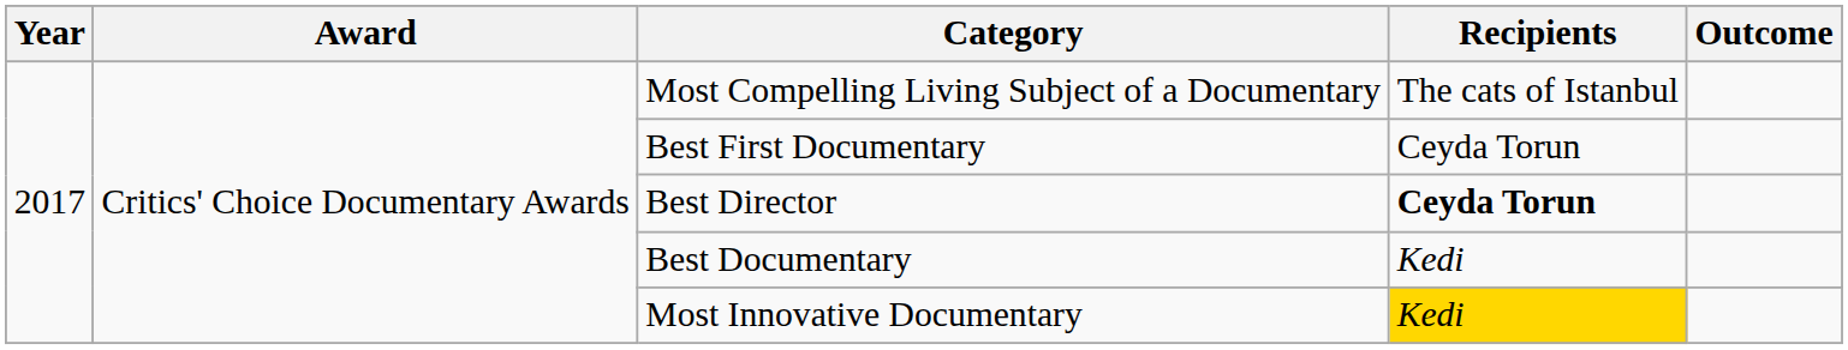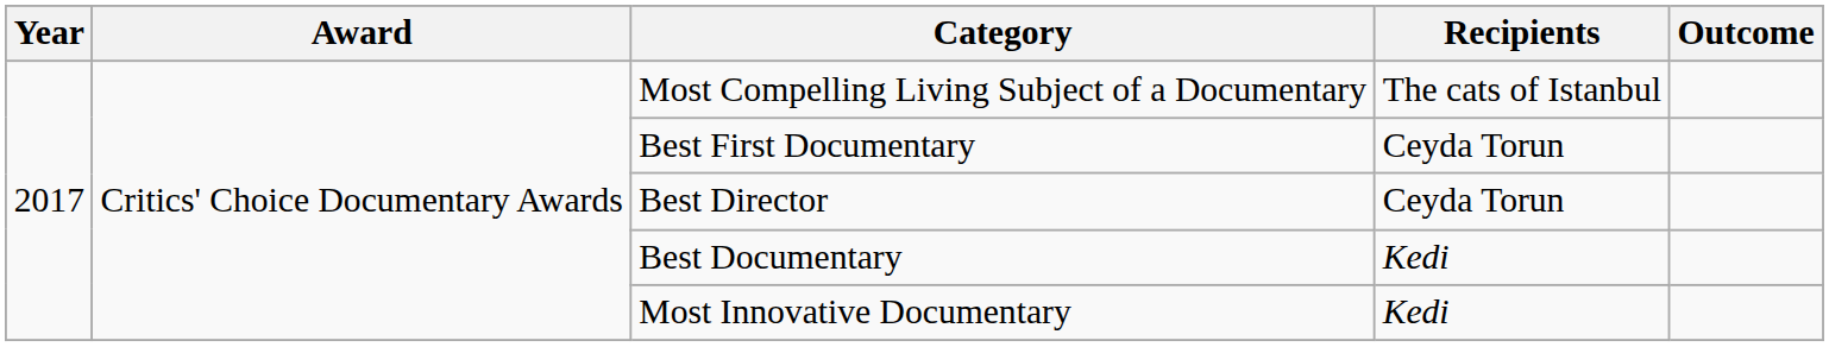Best Director | Recipients: bold -> normal
Most Innovative Documentary | Recipients: gold background -> no background
